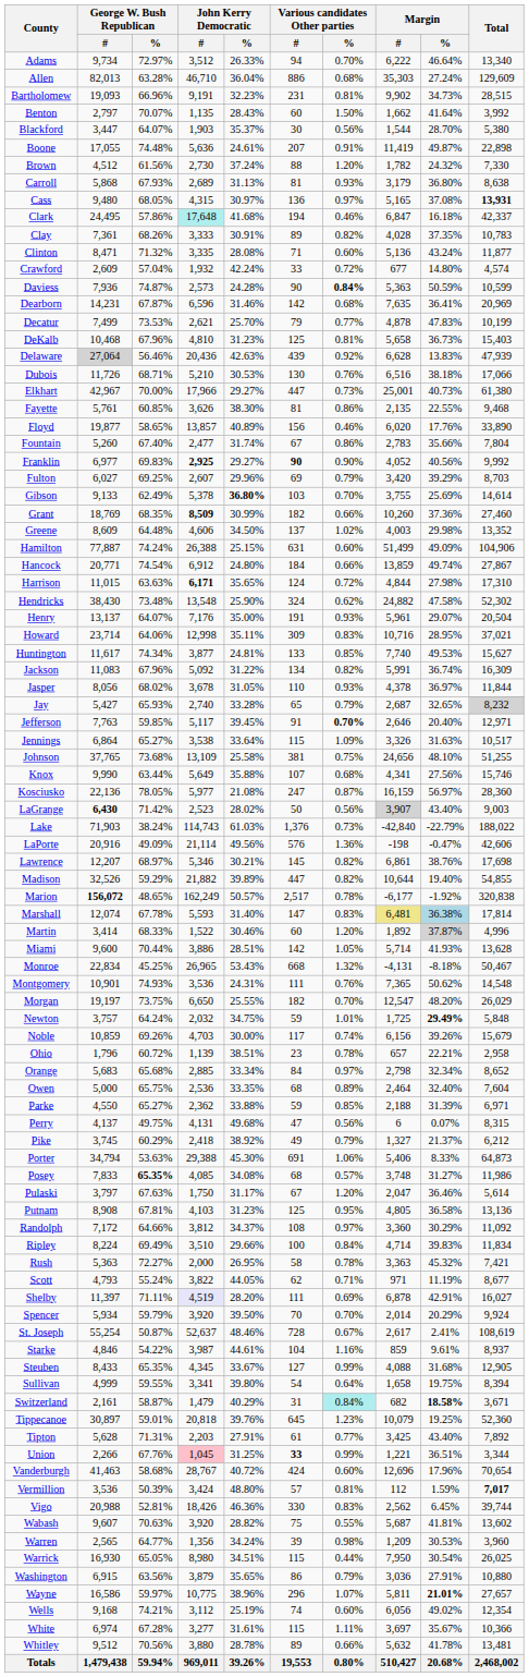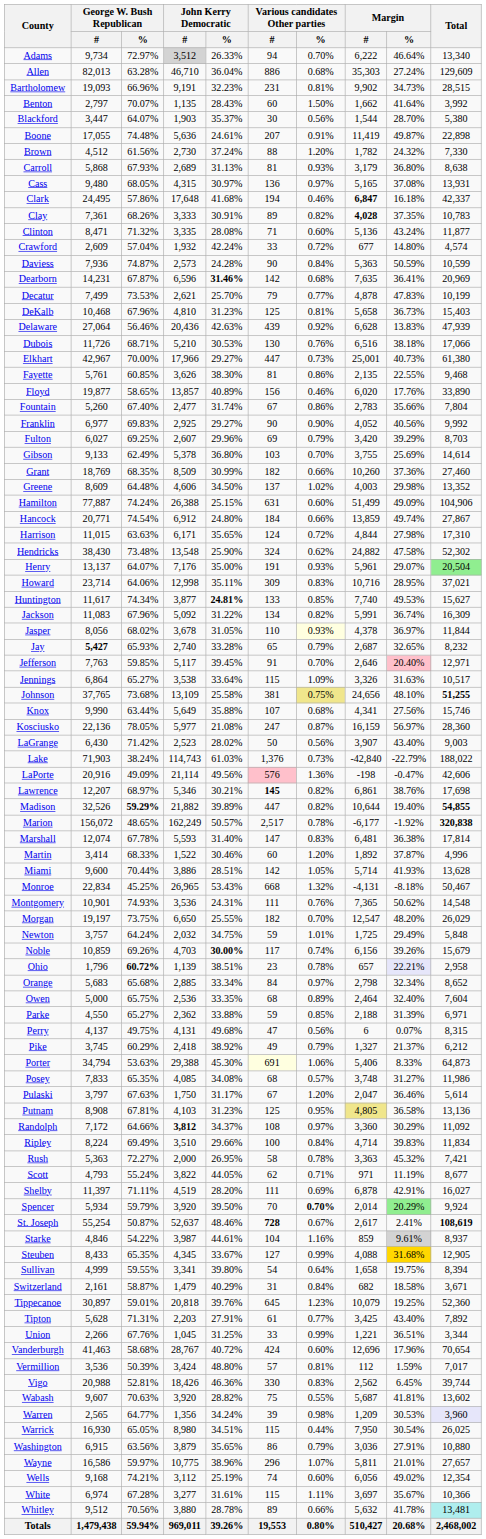Adams | John Kerry Democratic / #: no background -> lightgrey background
Cass | Total: bold -> normal
Clark | John Kerry Democratic / #: paleturquoise background -> no background
Clark | Margin / #: normal -> bold
Clay | Margin / #: normal -> bold
Daviess | Various candidates Other parties / %: bold -> normal
Dearborn | John Kerry Democratic / %: normal -> bold
Delaware | George W. Bush Republican / #: lightgrey background -> no background
Franklin | John Kerry Democratic / #: bold -> normal
Franklin | Various candidates Other parties / #: bold -> normal
Gibson | John Kerry Democratic / %: bold -> normal
Grant | John Kerry Democratic / #: bold -> normal
Harrison | John Kerry Democratic / #: bold -> normal
Henry | Total: no background -> lightgreen background
Huntington | John Kerry Democratic / %: normal -> bold
Jasper | Various candidates Other parties / %: no background -> lightyellow background
Jay | George W. Bush Republican / #: normal -> bold
Jay | Total: lightgrey background -> no background
Jefferson | Various candidates Other parties / %: bold -> normal
Jefferson | Margin / %: no background -> pink background
Johnson | Various candidates Other parties / %: no background -> khaki background
Johnson | Total: normal -> bold
LaGrange | George W. Bush Republican / #: bold -> normal
LaGrange | Margin / #: lightgrey background -> no background
LaPorte | Various candidates Other parties / #: no background -> pink background
Lawrence | Various candidates Other parties / #: normal -> bold
Madison | George W. Bush Republican / %: normal -> bold
Madison | Total: normal -> bold
Marion | George W. Bush Republican / #: bold -> normal
Marion | Total: normal -> bold
Marshall | Margin / #: khaki background -> no background
Marshall | Margin / %: lightblue background -> no background
Martin | Margin / %: lightgrey background -> no background
Newton | Margin / %: bold -> normal
Noble | John Kerry Democratic / %: normal -> bold
Ohio | George W. Bush Republican / %: normal -> bold
Ohio | Margin / %: no background -> lavender background
Porter | Various candidates Other parties / #: no background -> lightyellow background
Posey | George W. Bush Republican / %: bold -> normal
Putnam | Margin / #: no background -> khaki background
Randolph | John Kerry Democratic / #: normal -> bold
Shelby | John Kerry Democratic / #: lavender background -> no background
Spencer | Various candidates Other parties / %: normal -> bold
Spencer | Margin / %: no background -> lightgreen background
St. Joseph | Various candidates Other parties / #: normal -> bold
St. Joseph | Total: normal -> bold
Starke | Margin / %: no background -> lightgrey background
Steuben | Margin / %: no background -> gold background
Switzerland | Various candidates Other parties / %: paleturquoise background -> no background
Switzerland | Margin / %: bold -> normal
Union | John Kerry Democratic / #: pink background -> no background
Union | Various candidates Other parties / #: bold -> normal
Vermillion | Total: bold -> normal
Warren | Total: no background -> lavender background
Wayne | Margin / %: bold -> normal
Whitley | Total: no background -> paleturquoise background
